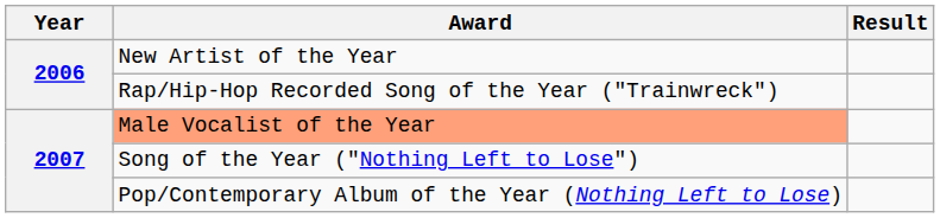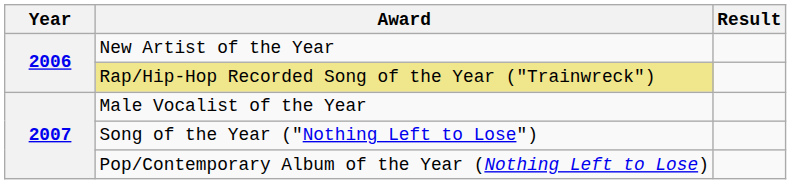Rap/Hip-Hop Recorded Song of the Year ("Trainwreck") | Award: no background -> khaki background
Male Vocalist of the Year | Award: lightsalmon background -> no background
